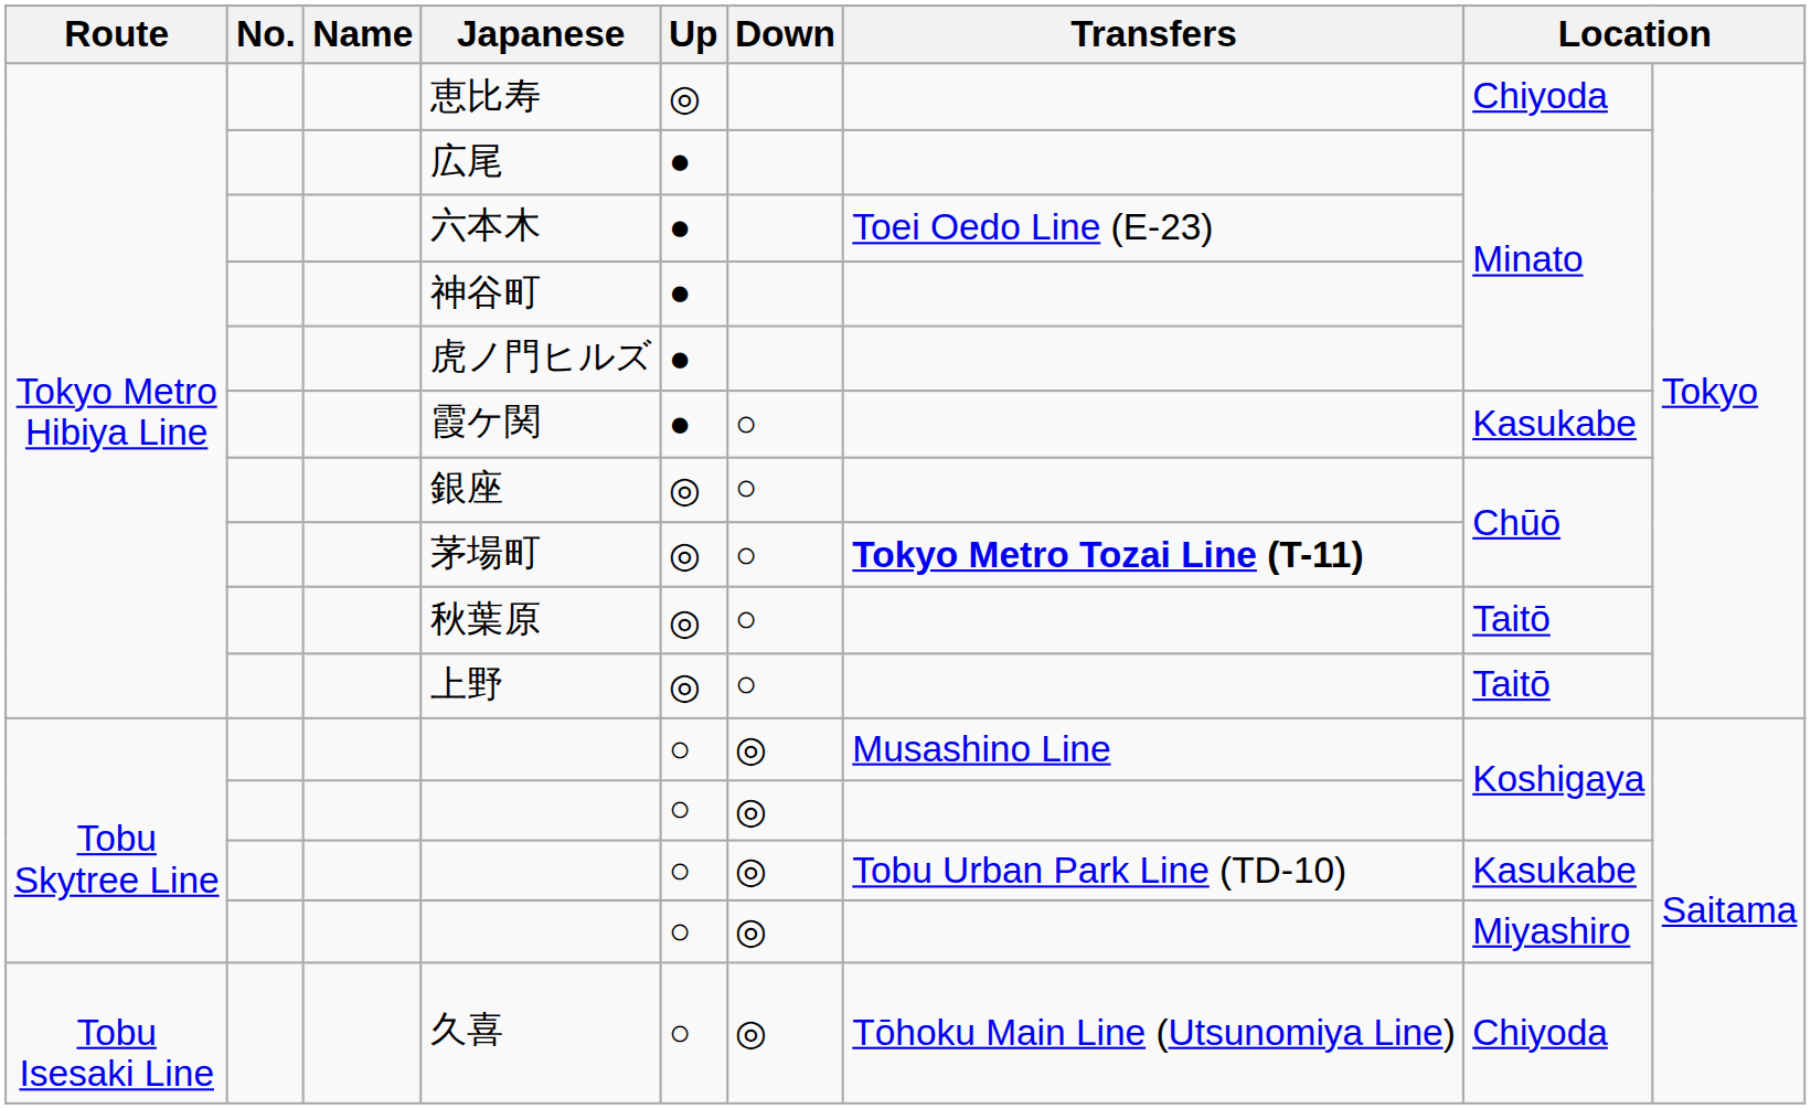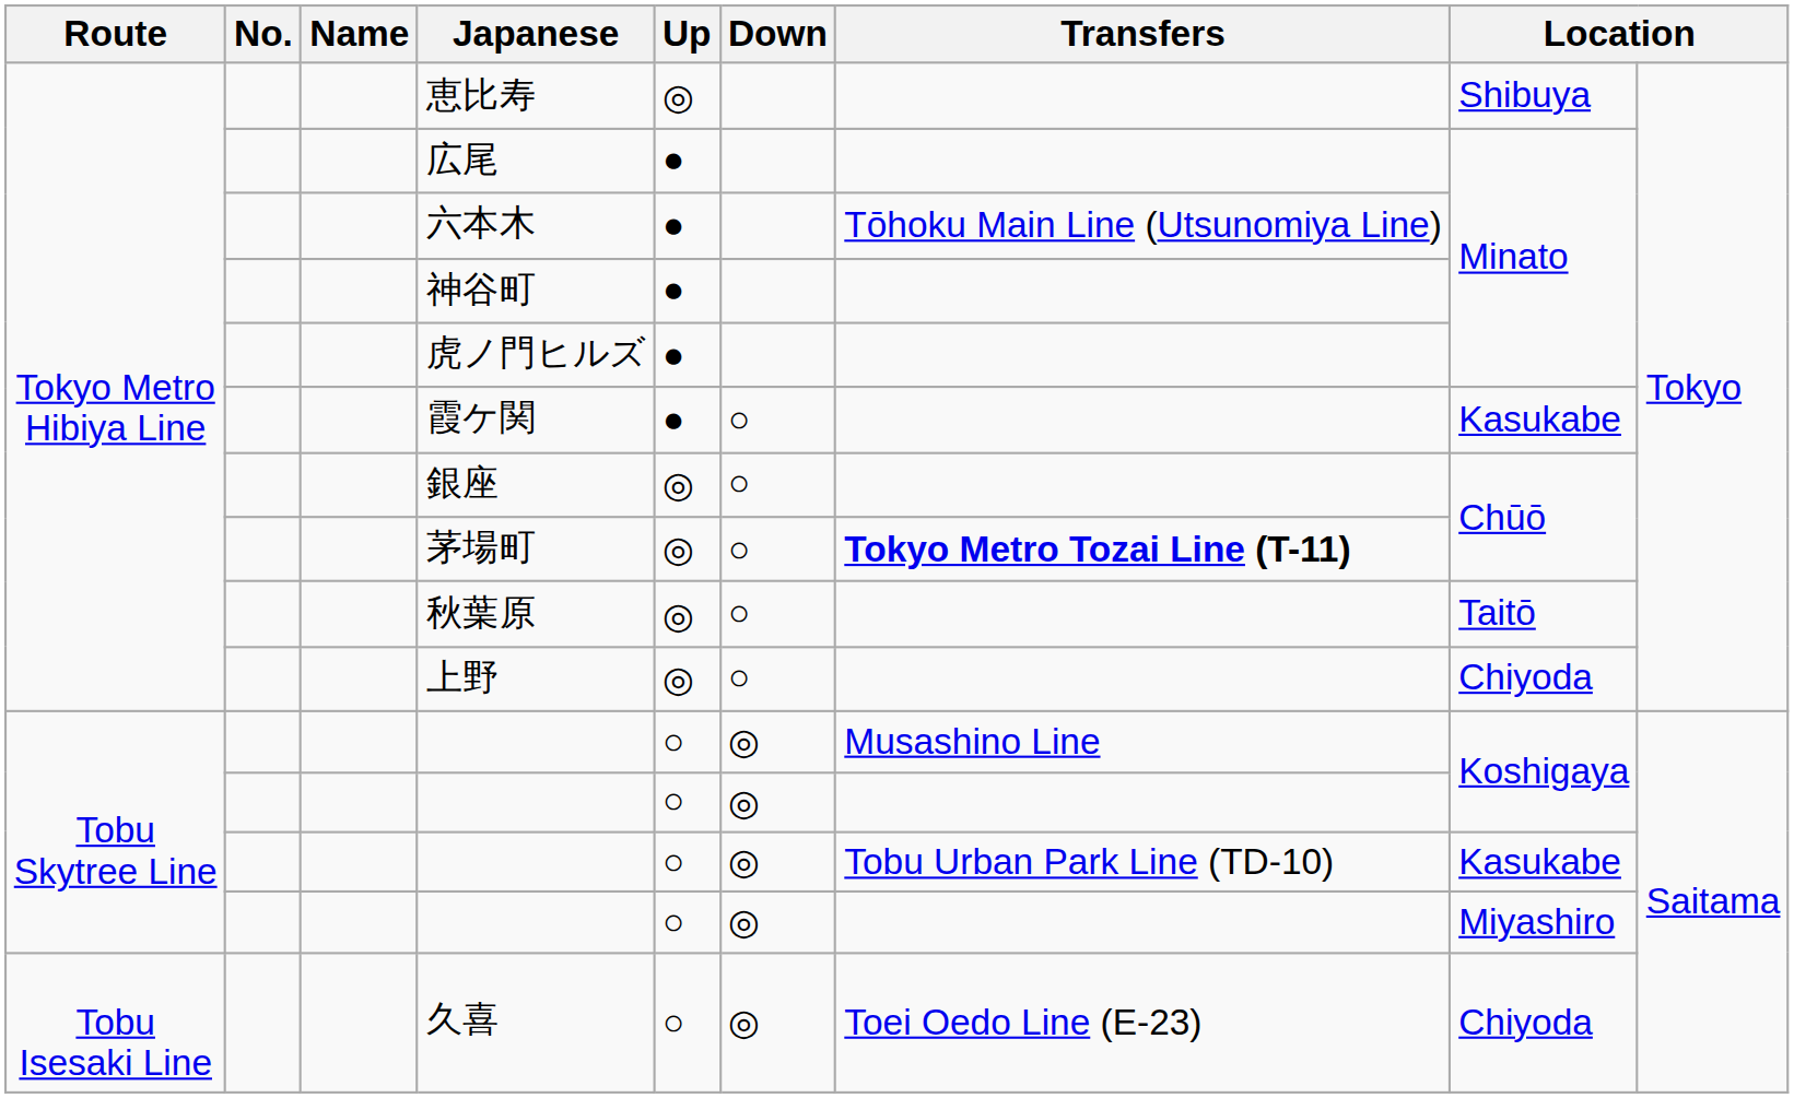恵比寿 | column 8: Chiyoda -> Shibuya
六本木 | Transfers: Toei Oedo Line (E-23) -> Tōhoku Main Line (Utsunomiya Line)
上野 | column 8: Taitō -> Chiyoda
久喜 | Transfers: Tōhoku Main Line (Utsunomiya Line) -> Toei Oedo Line (E-23)
